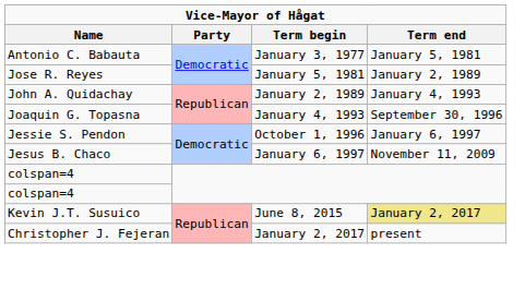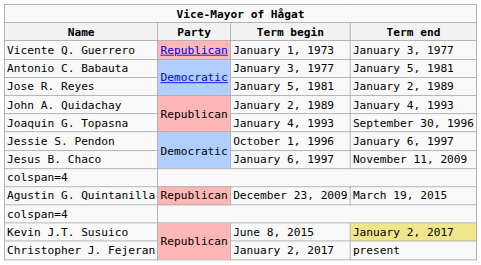+ row: Vicente Q. Guerrero | Republican | January 1, 1973 | January 3, 1977
+ row: Agustin G. Quintanilla | Republican | December 23, 2009 | March 19, 2015
